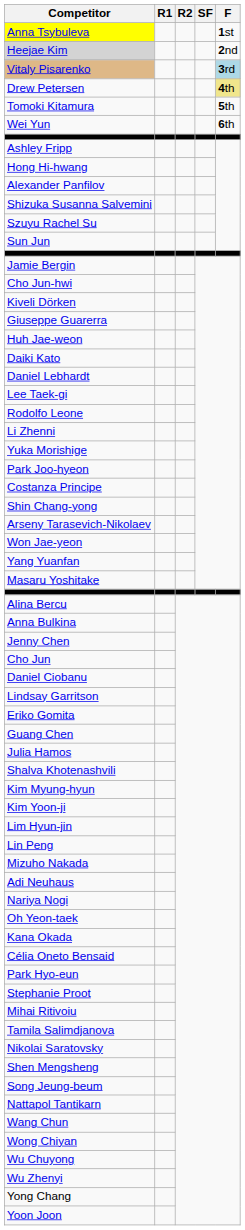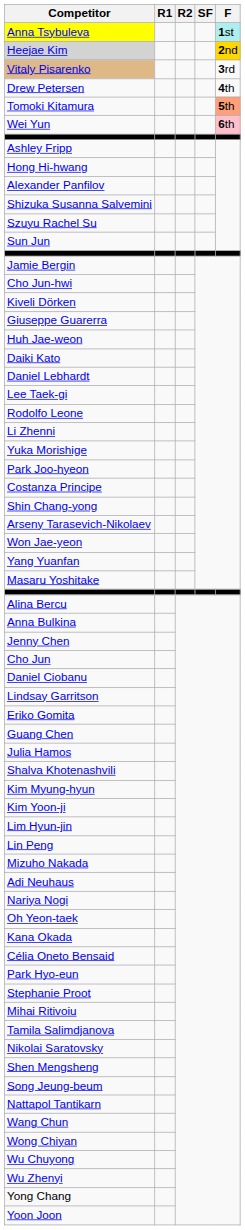Anna Tsybuleva | F: no background -> paleturquoise background
Heejae Kim | F: no background -> gold background
Vitaly Pisarenko | F: lightblue background -> no background
Drew Petersen | F: khaki background -> no background
Tomoki Kitamura | F: no background -> lightsalmon background
Wei Yun | F: no background -> pink background
